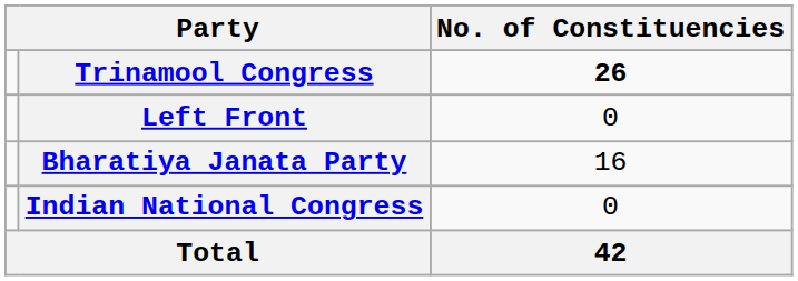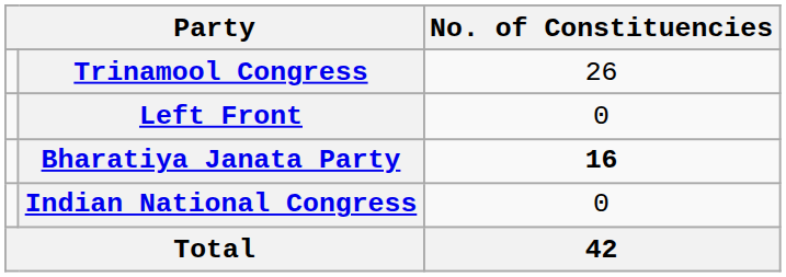Trinamool Congress | No. of Constituencies: bold -> normal
Bharatiya Janata Party | No. of Constituencies: normal -> bold
